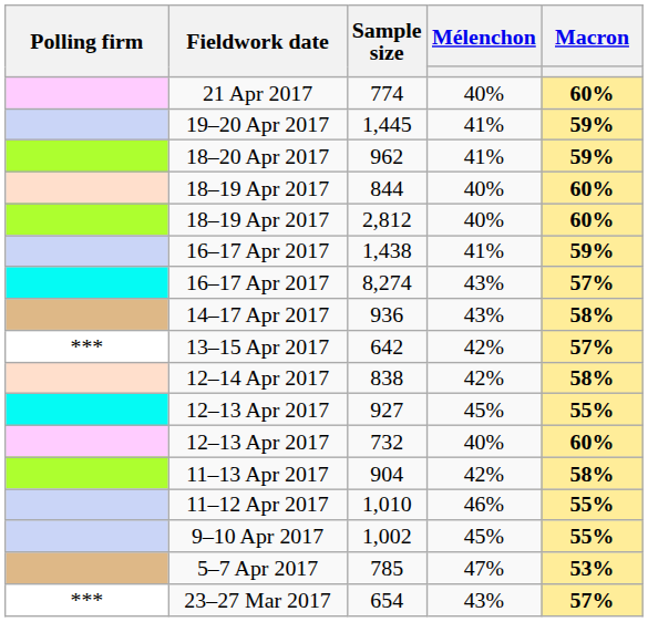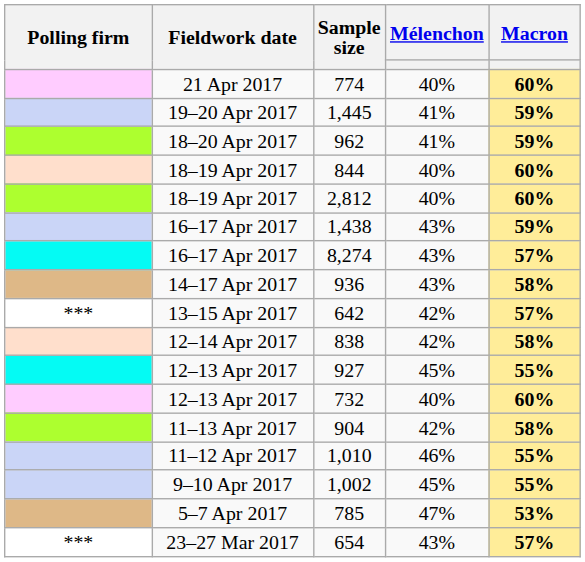1,438 | Mélenchon: 41% -> 43%
